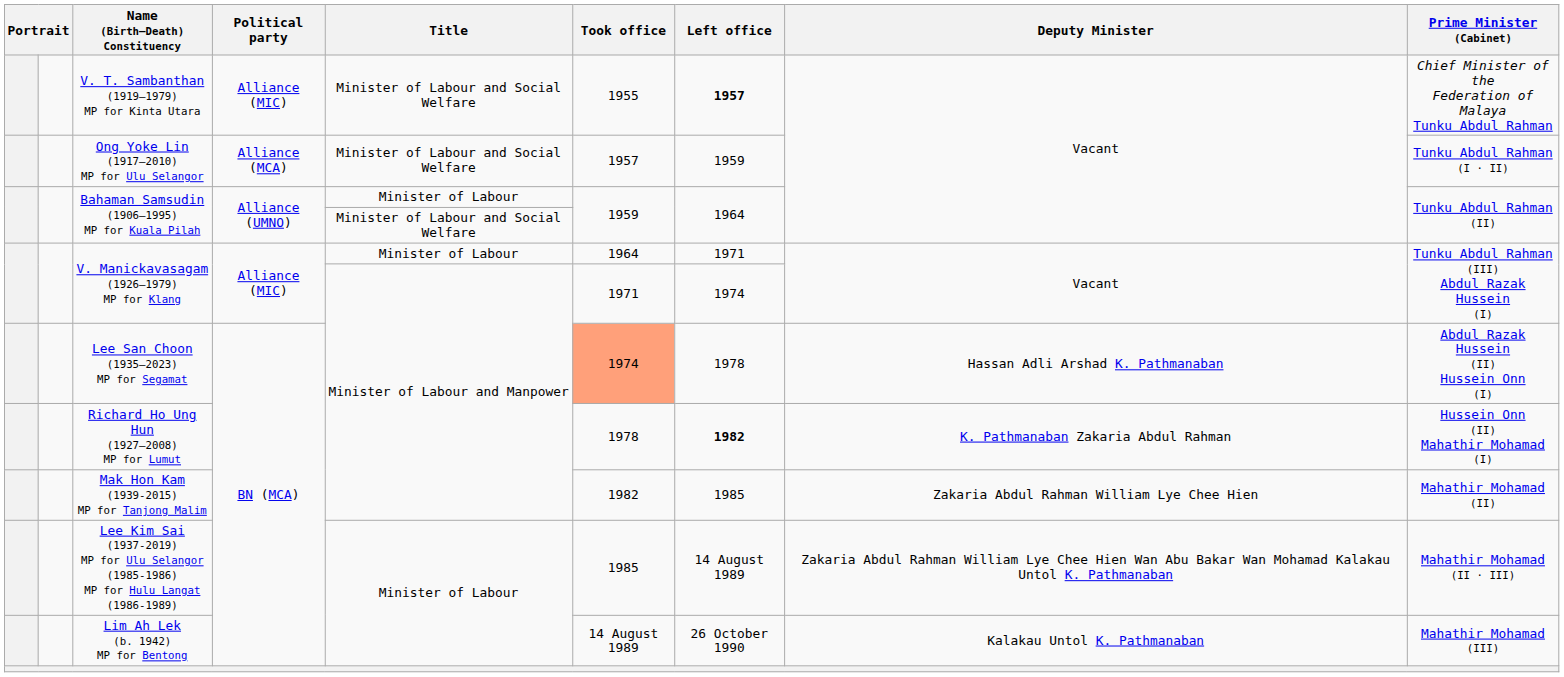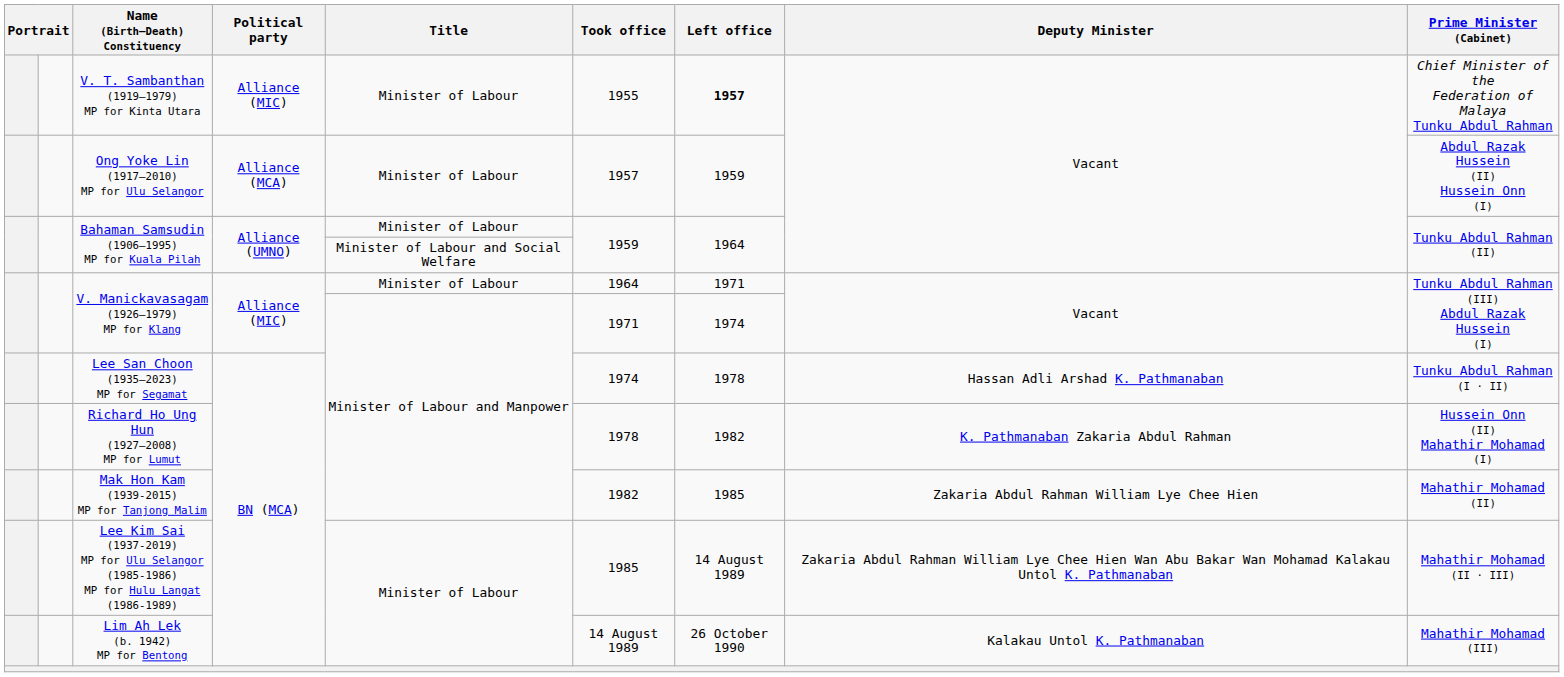V. T. Sambanthan (1919–1979) MP for Kinta Utara | Title: Minister of Labour and Social Welfare -> Minister of Labour
Ong Yoke Lin (1917–2010) MP for Ulu Selangor | Title: Minister of Labour and Social Welfare -> Minister of Labour
Ong Yoke Lin (1917–2010) MP for Ulu Selangor | Prime Minister (Cabinet): Tunku Abdul Rahman (I · II) -> Abdul Razak Hussein (II) Hussein Onn (I)
Lee San Choon (1935–2023) MP for Segamat | Took office: lightsalmon background -> no background
Lee San Choon (1935–2023) MP for Segamat | Prime Minister (Cabinet): Abdul Razak Hussein (II) Hussein Onn (I) -> Tunku Abdul Rahman (I · II)
Richard Ho Ung Hun (1927–2008) MP for Lumut | Left office: bold -> normal
